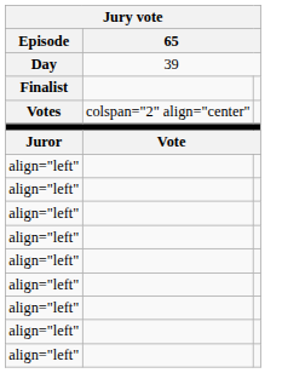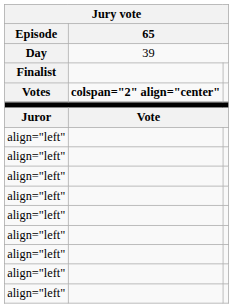Votes | column 2: normal -> bold
